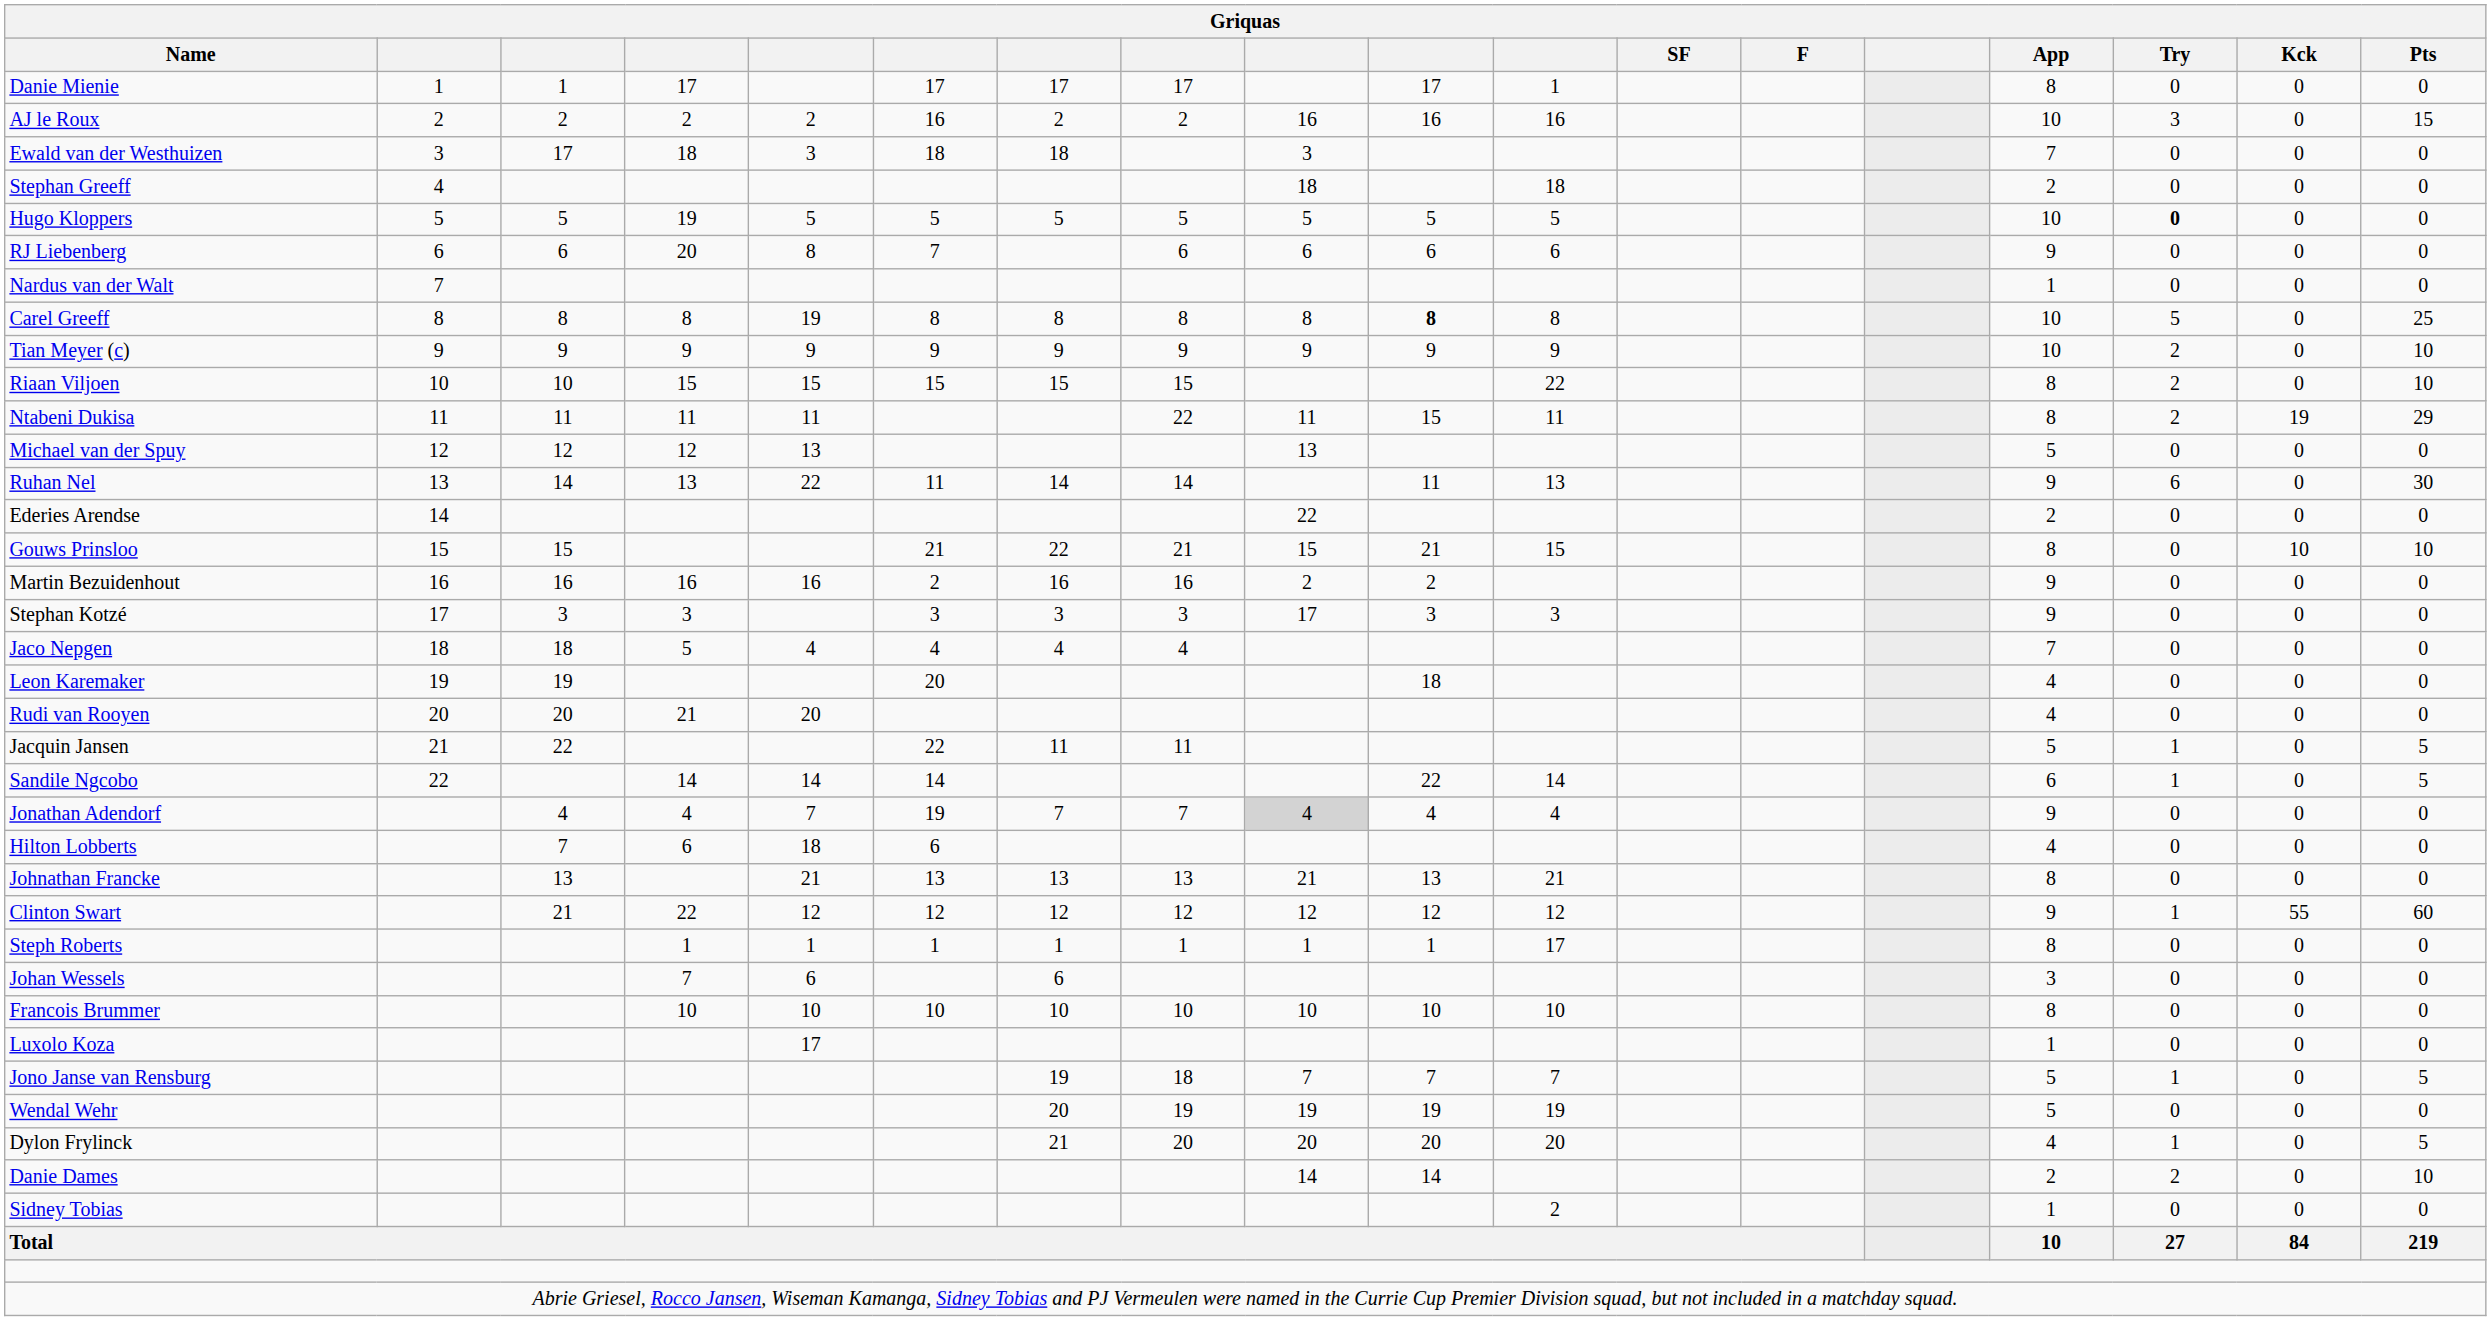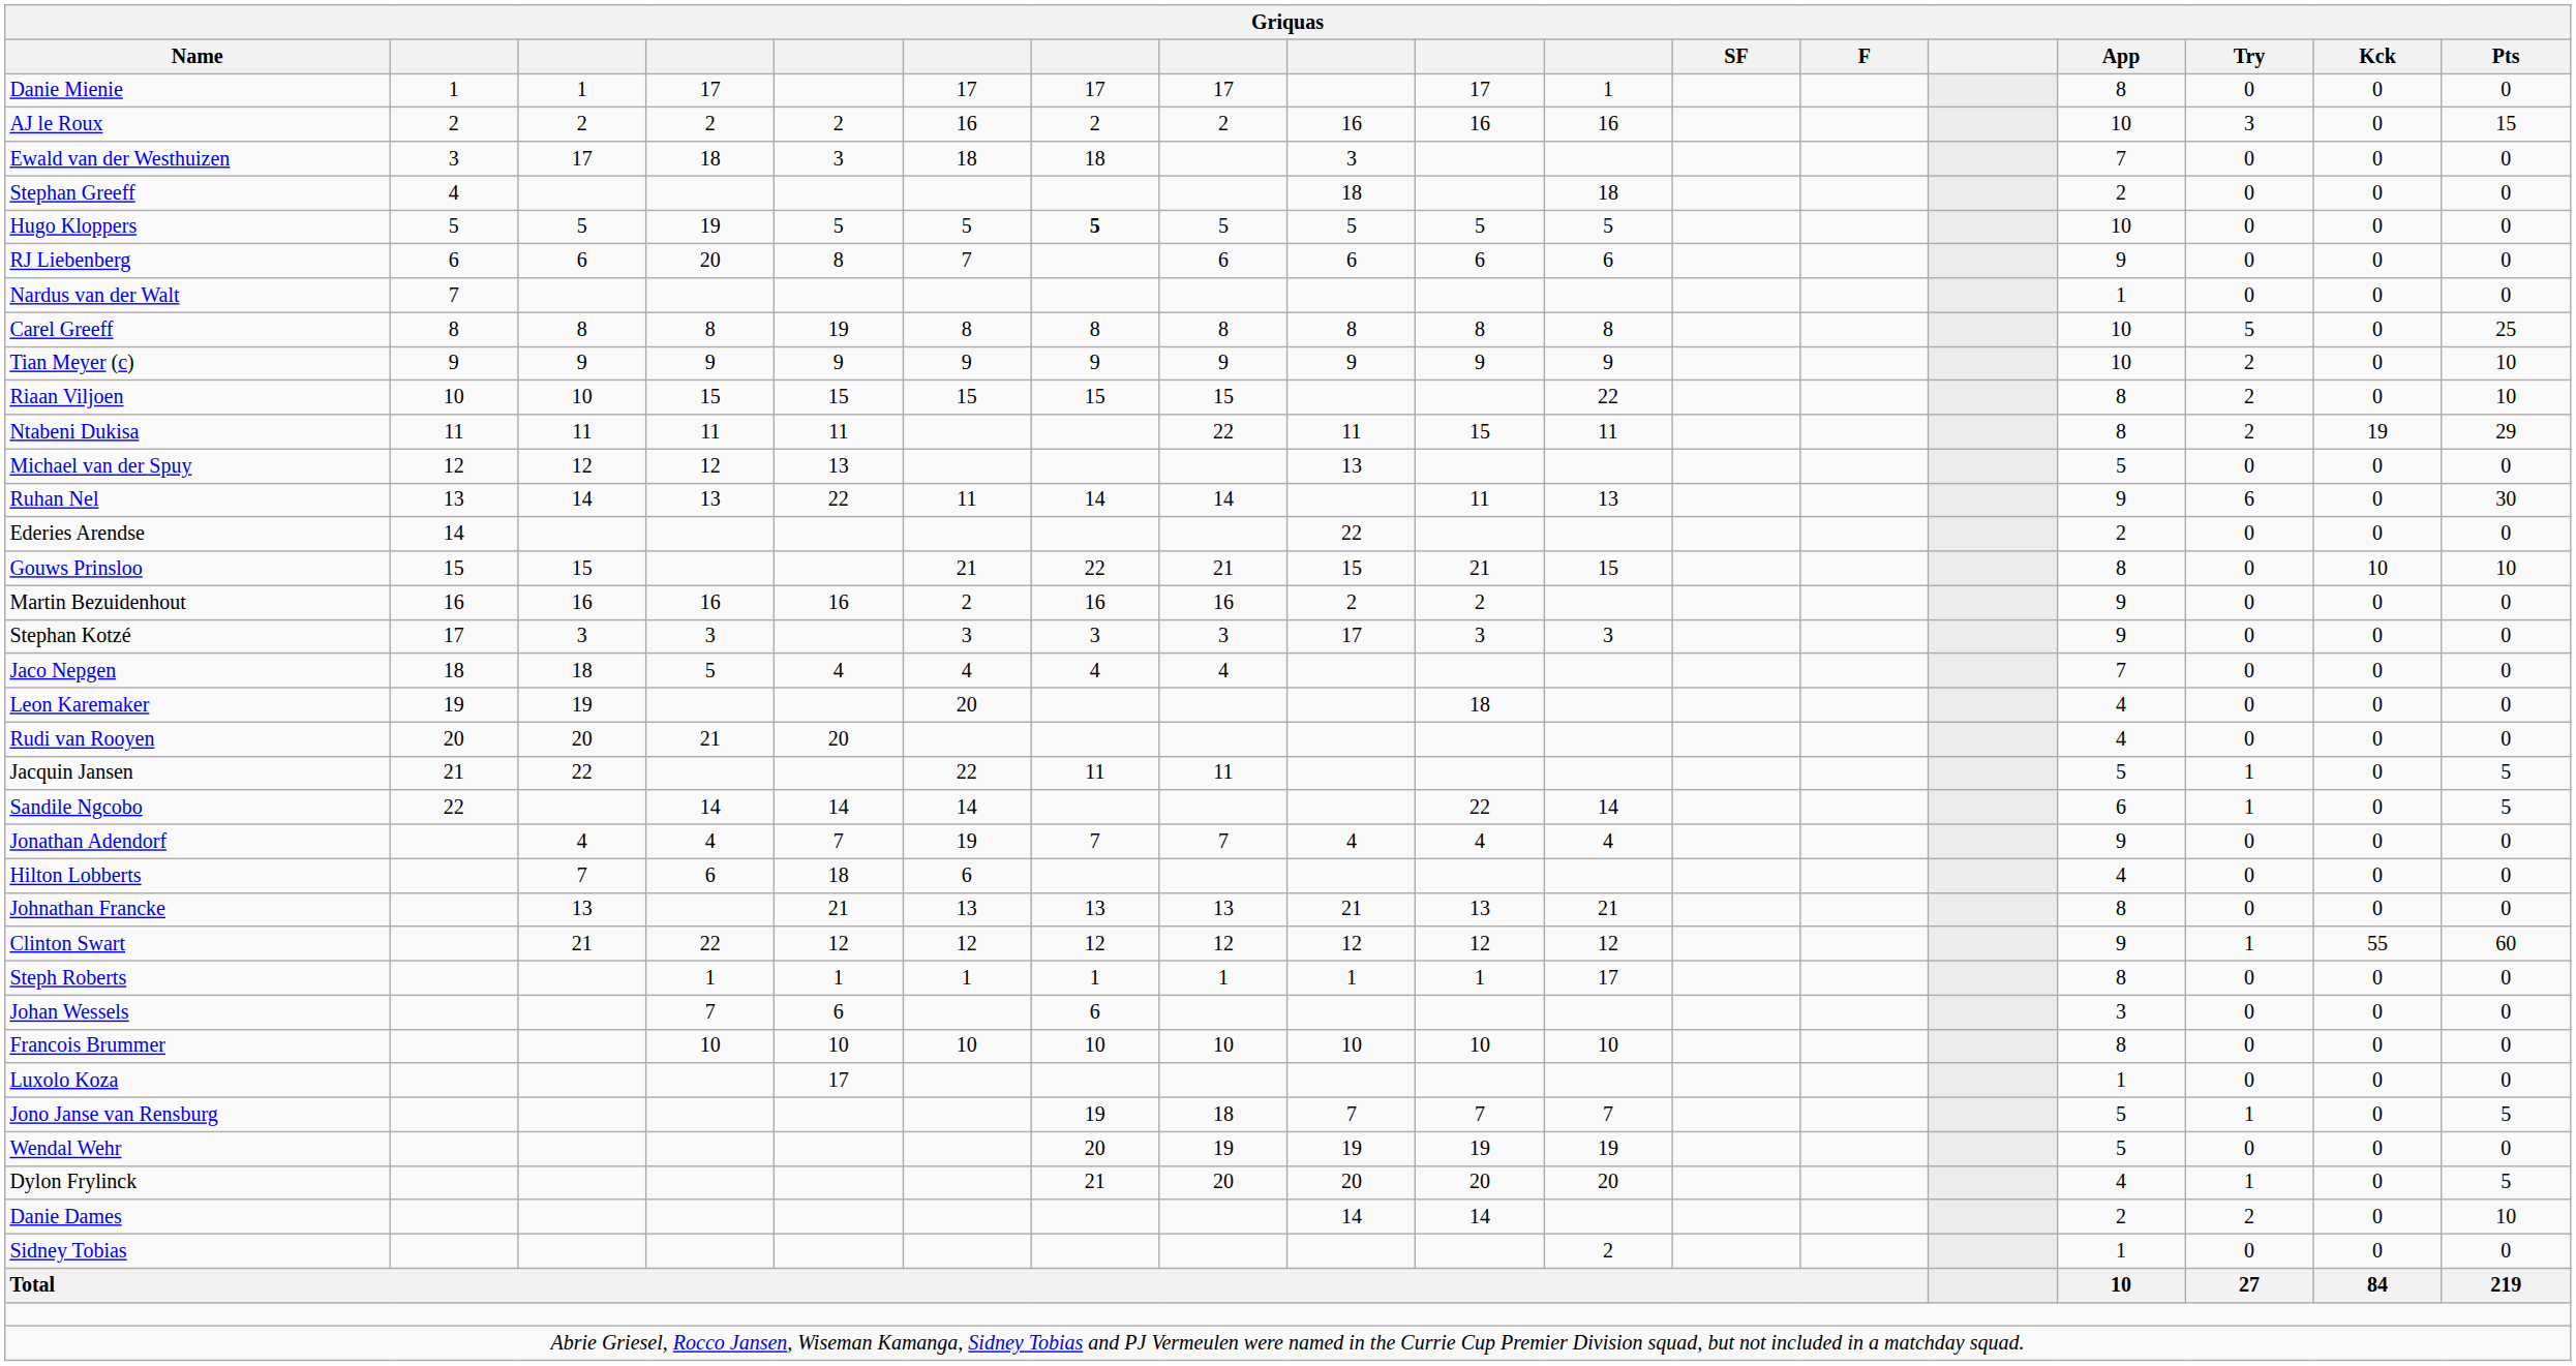Hugo Kloppers | column 7: normal -> bold
Hugo Kloppers | Try: bold -> normal
Carel Greeff | column 10: bold -> normal
Jonathan Adendorf | column 9: lightgrey background -> no background
